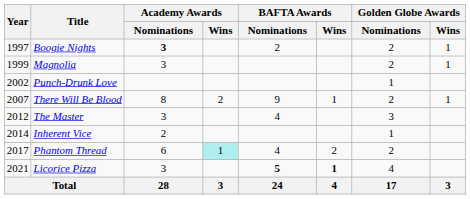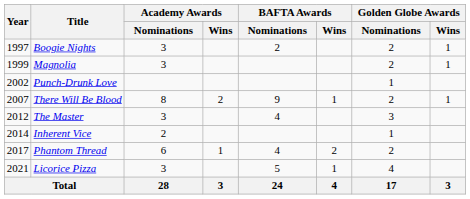Boogie Nights | Academy Awards / Nominations: bold -> normal
Phantom Thread | Academy Awards / Wins: paleturquoise background -> no background
Licorice Pizza | BAFTA Awards / Nominations: bold -> normal
Licorice Pizza | BAFTA Awards / Wins: bold -> normal
